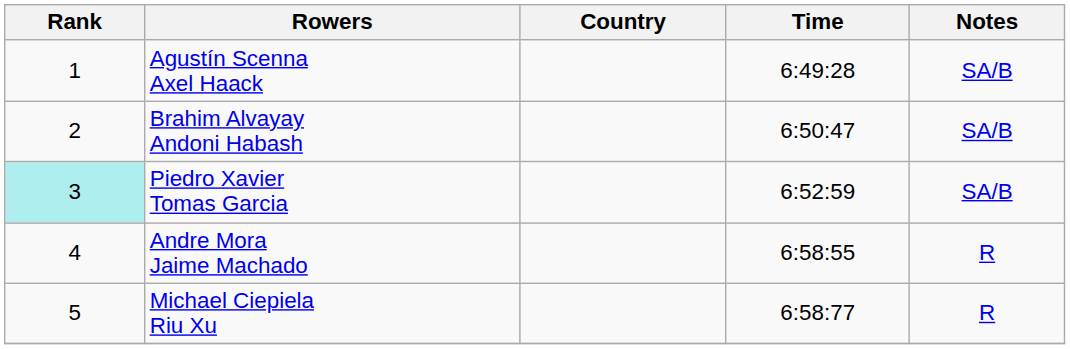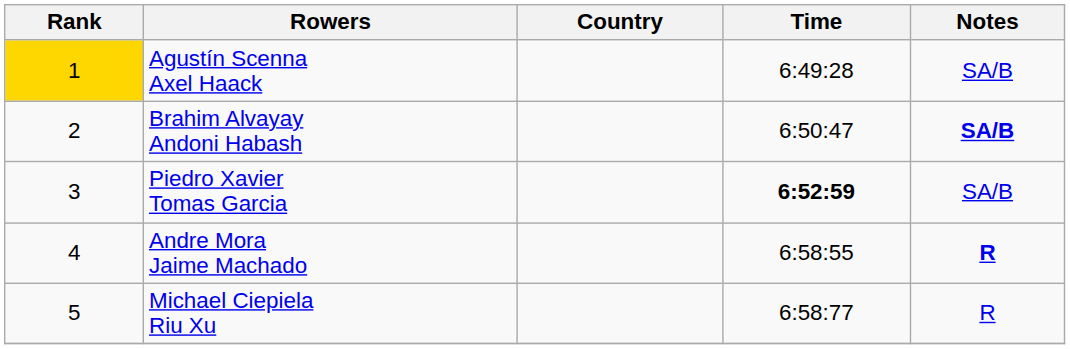Agustín Scenna Axel Haack | Rank: no background -> gold background
Brahim Alvayay Andoni Habash | Notes: normal -> bold
Piedro Xavier Tomas Garcia | Rank: paleturquoise background -> no background
Piedro Xavier Tomas Garcia | Time: normal -> bold
Andre Mora Jaime Machado | Notes: normal -> bold
